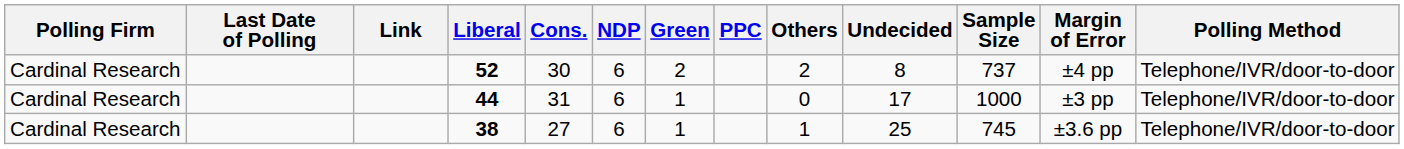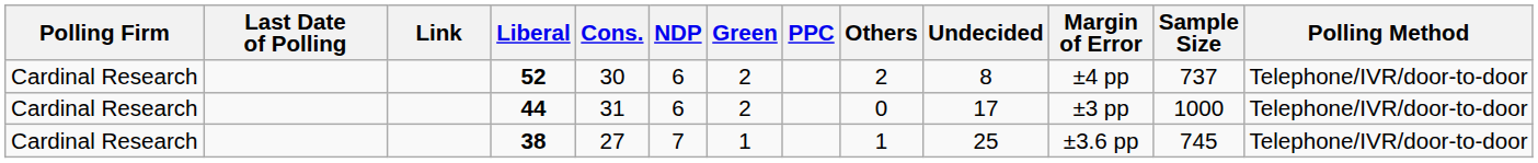columns swapped: Margin of Error <-> Sample Size
44 | Green: 1 -> 2
38 | NDP: 6 -> 7
